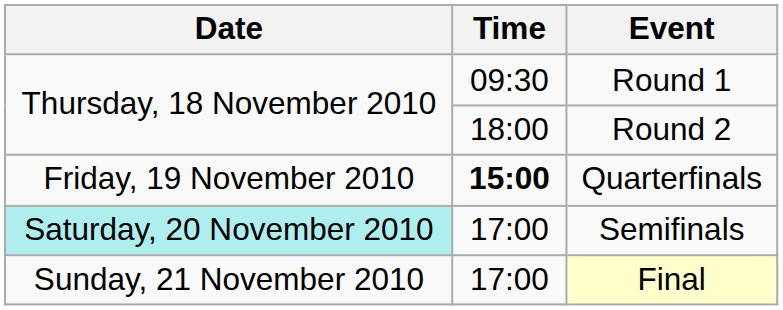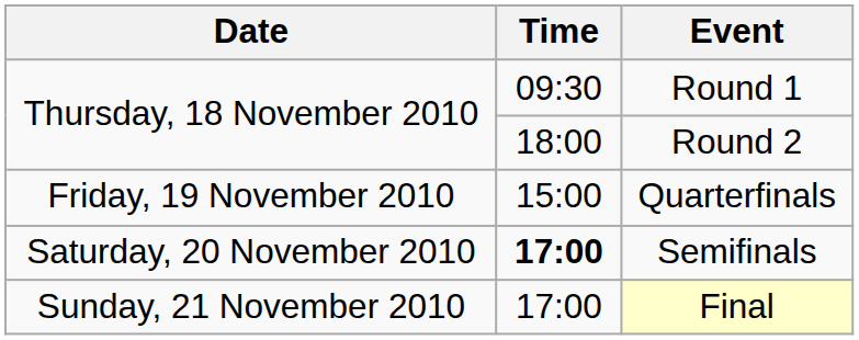Quarterfinals | Time: bold -> normal
Semifinals | Date: paleturquoise background -> no background
Semifinals | Time: normal -> bold
